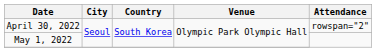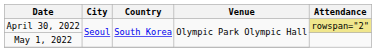April 30, 2022 | Attendance: no background -> khaki background
